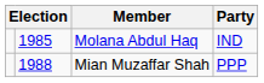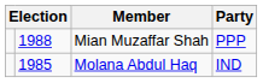rows swapped: Molana Abdul Haq <-> Mian Muzaffar Shah
